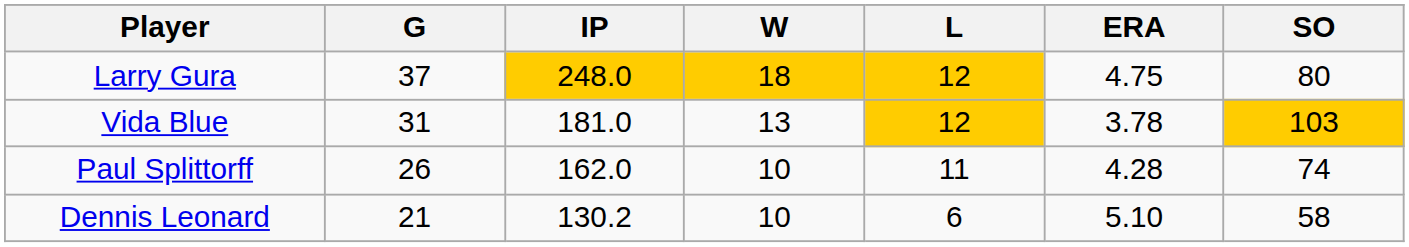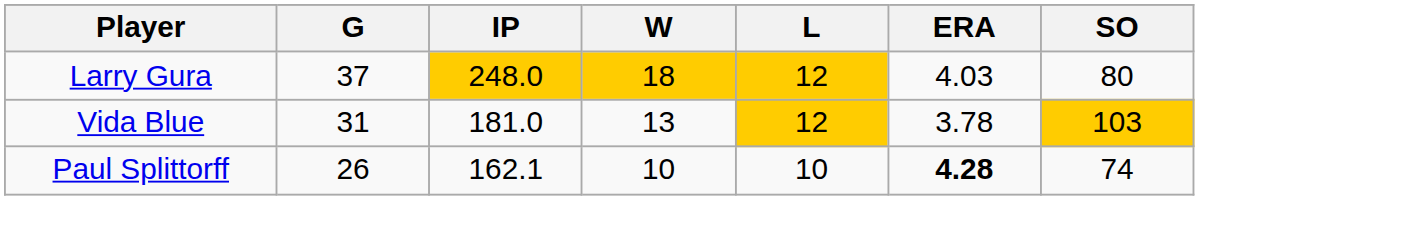Larry Gura | ERA: 4.75 -> 4.03
Paul Splittorff | IP: 162.0 -> 162.1
Paul Splittorff | L: 11 -> 10
Paul Splittorff | ERA: normal -> bold
- row: Dennis Leonard | 21 | 130.2 | 10 | 6 | 5.10 | 58
